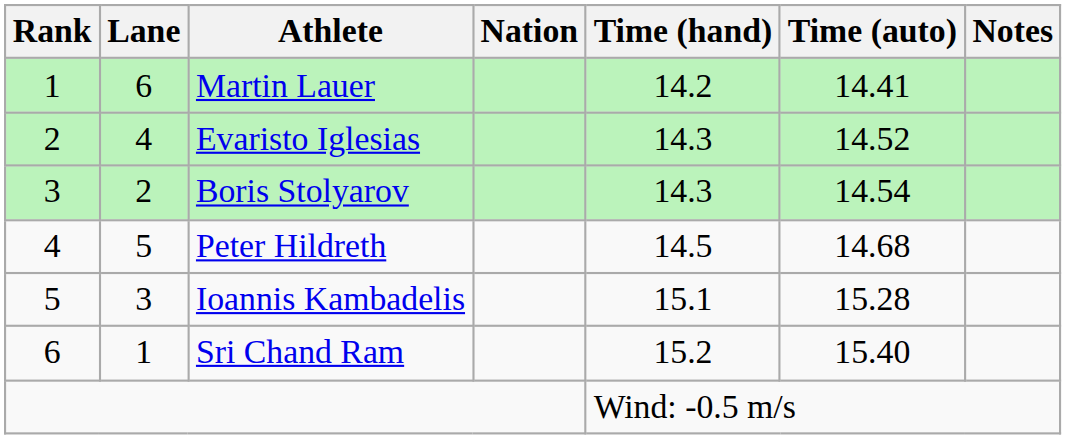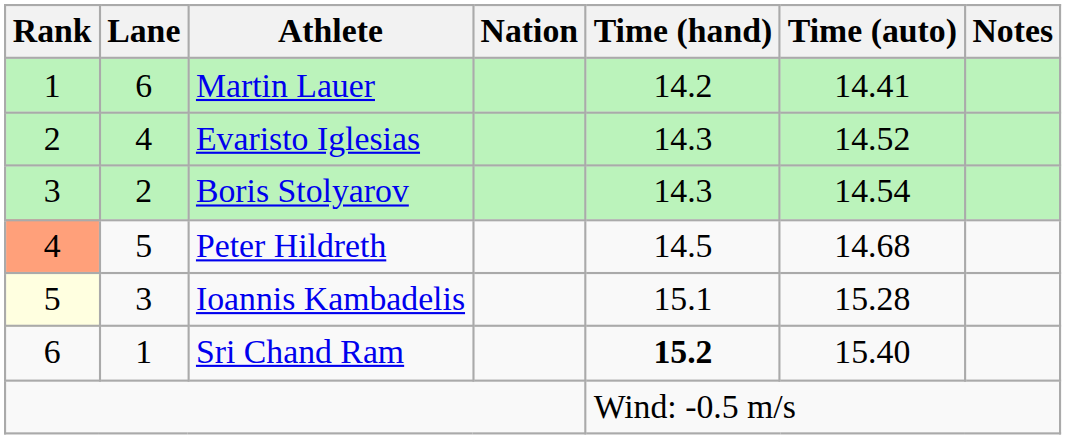Peter Hildreth | Rank: no background -> lightsalmon background
Ioannis Kambadelis | Rank: no background -> lightyellow background
Sri Chand Ram | Time (hand): normal -> bold
